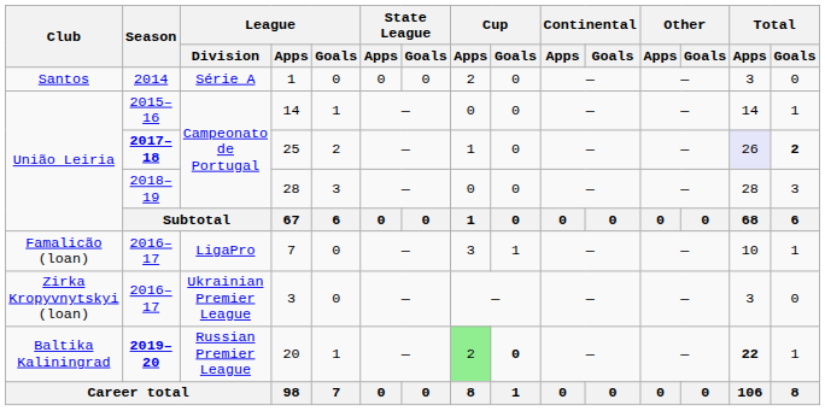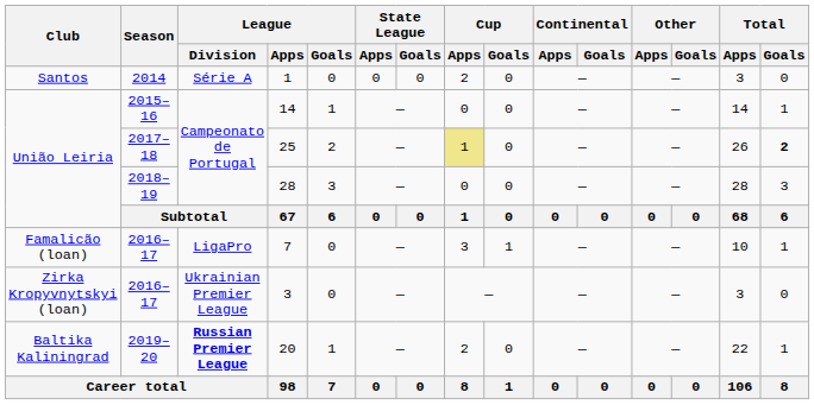25 | Season: bold -> normal
25 | Cup / Apps: no background -> khaki background
25 | Total / Apps: lavender background -> no background
20 | Season: bold -> normal
20 | League / Division: normal -> bold
20 | Cup / Apps: lightgreen background -> no background
20 | Cup / Goals: bold -> normal
20 | Total / Apps: bold -> normal
